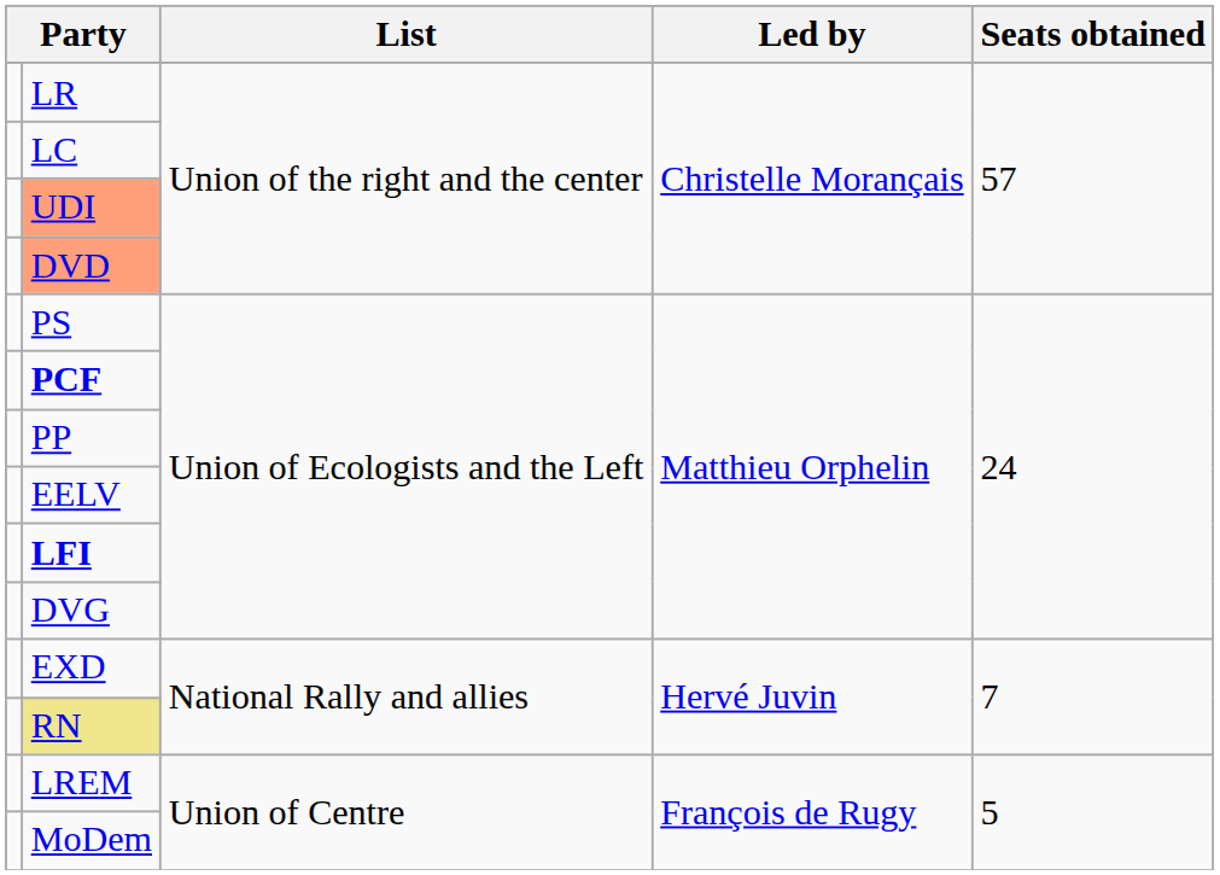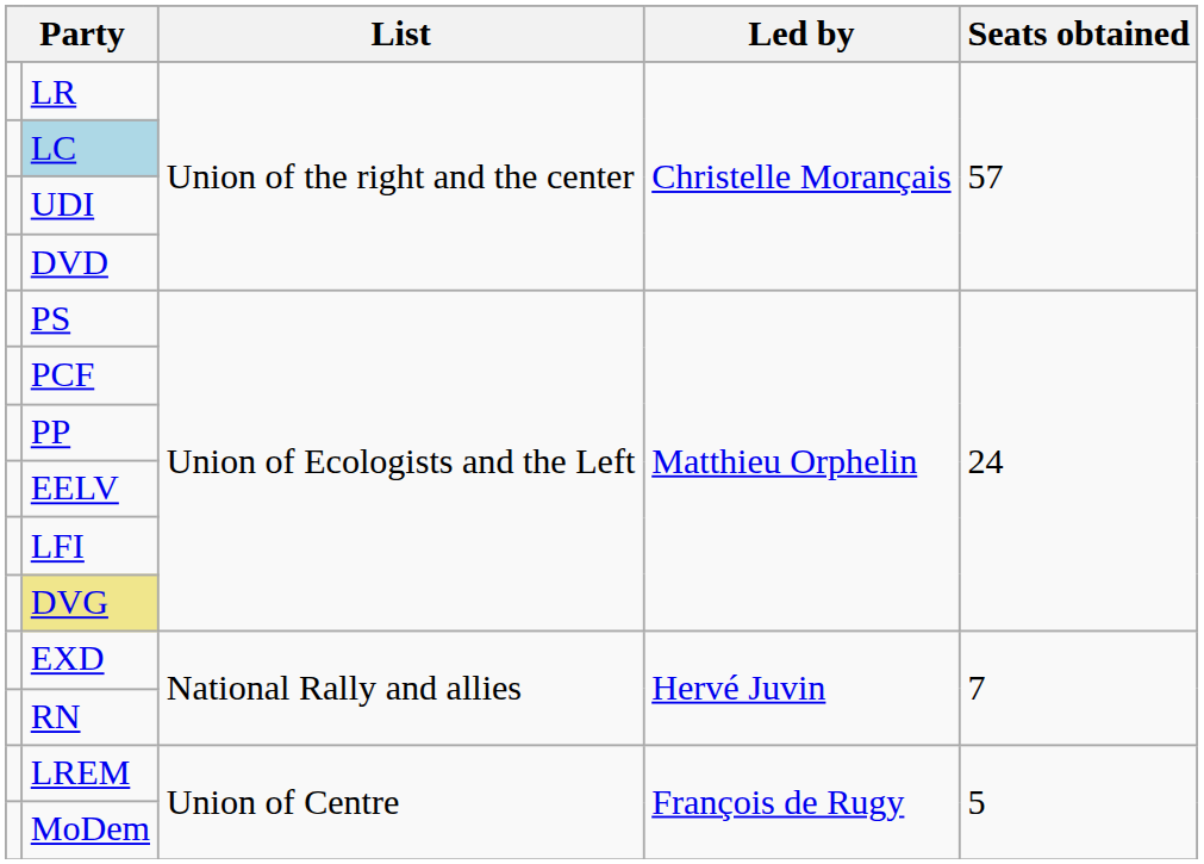LC | column 2: no background -> lightblue background
UDI | column 2: lightsalmon background -> no background
DVD | column 2: lightsalmon background -> no background
PCF | column 2: bold -> normal
LFI | column 2: bold -> normal
DVG | column 2: no background -> khaki background
RN | column 2: khaki background -> no background
